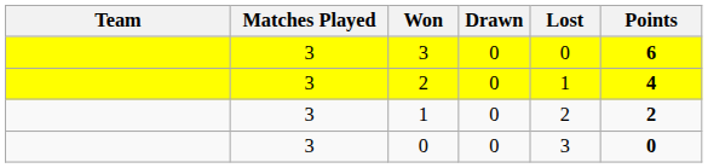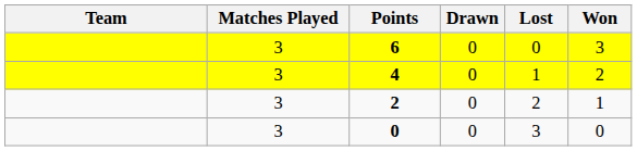columns swapped: Won <-> Points
